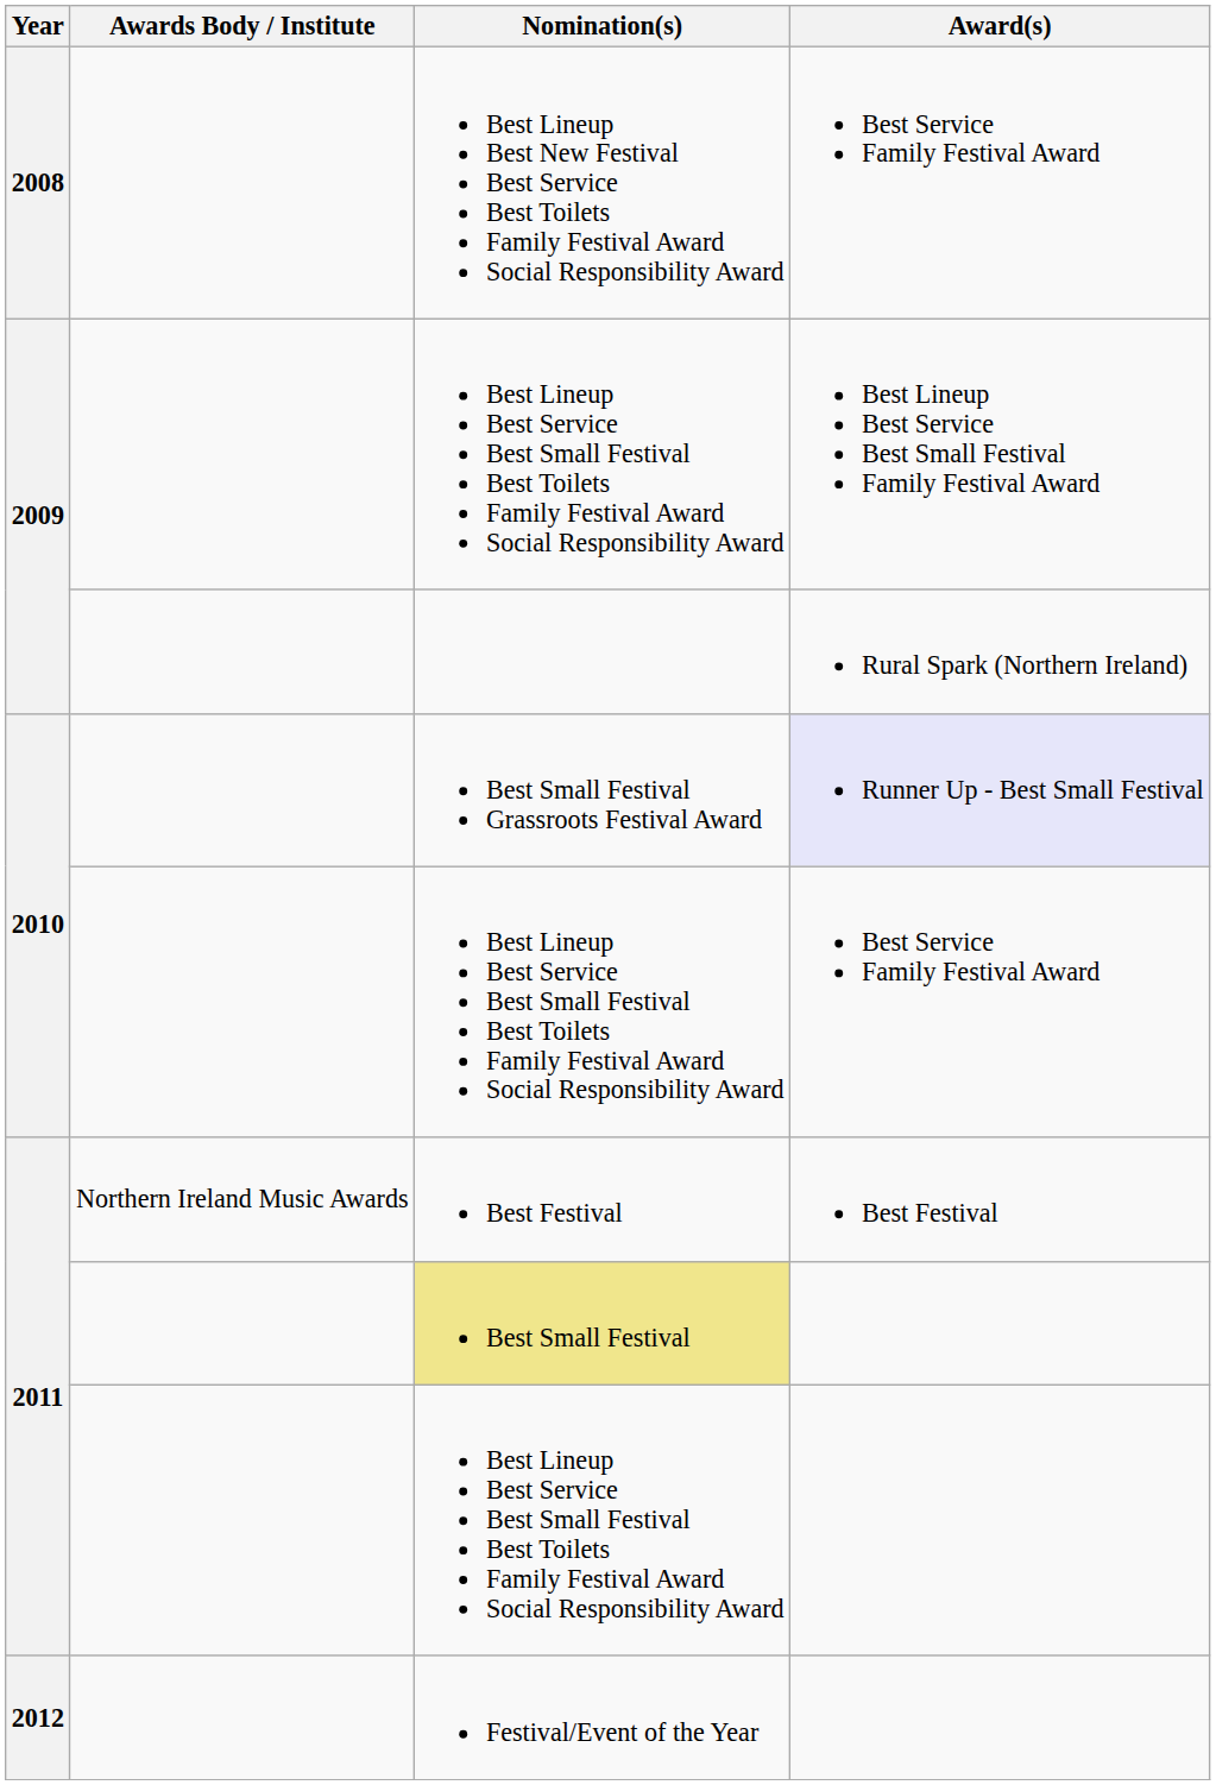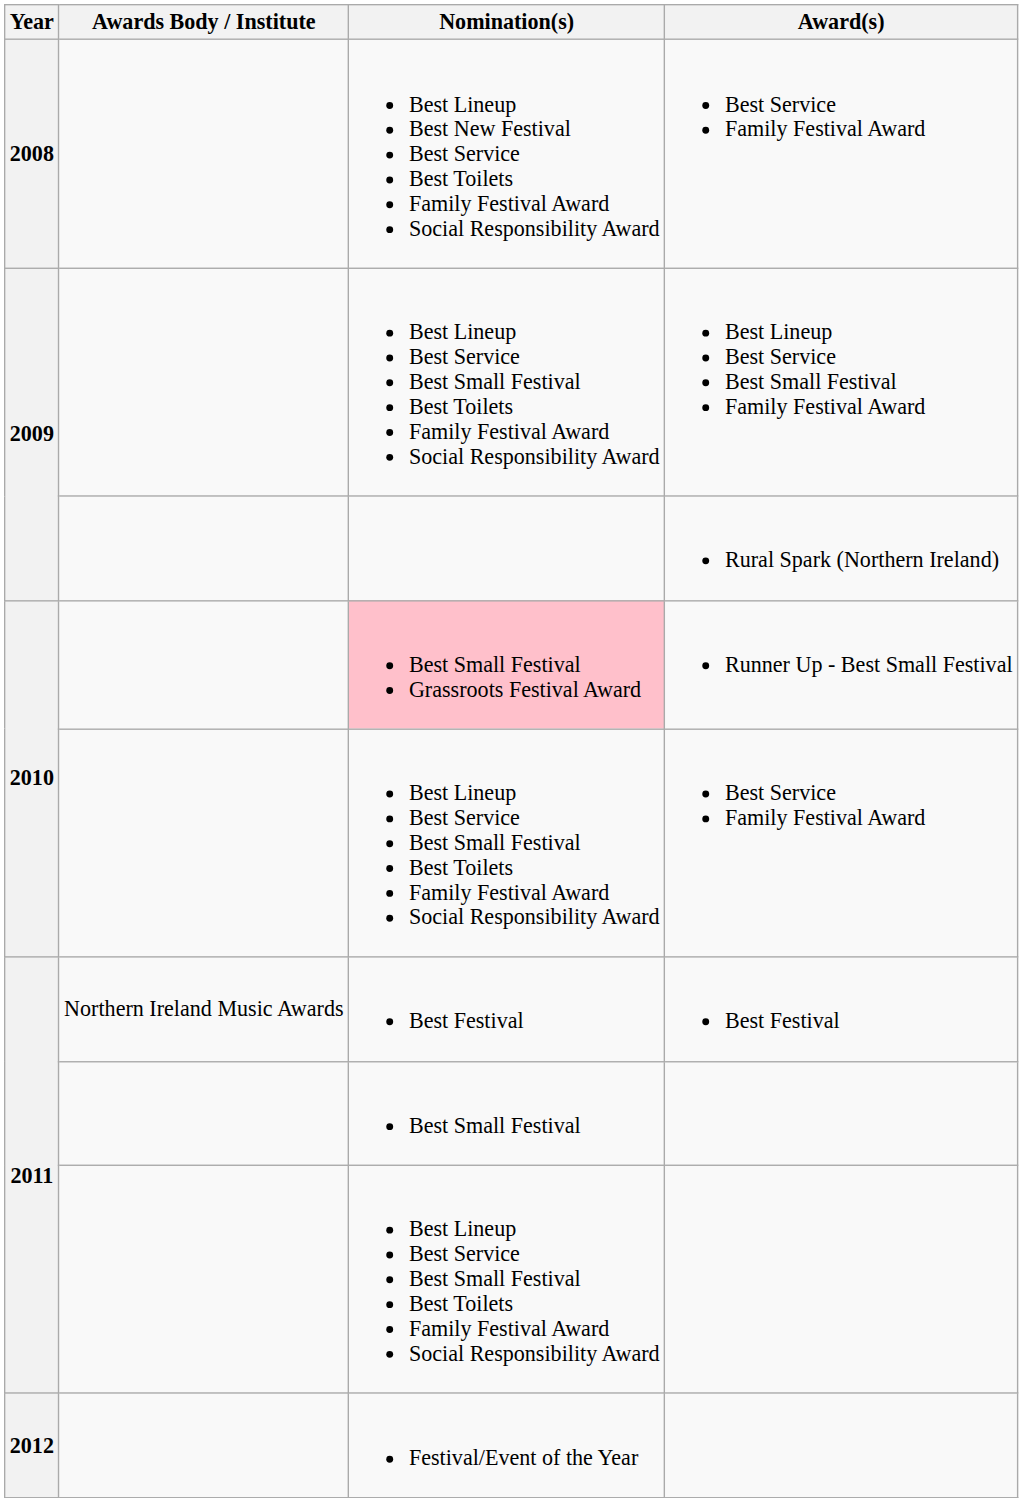Best Small Festival Grassroots Festival Award | Nomination(s): no background -> pink background
Best Small Festival Grassroots Festival Award | Award(s): lavender background -> no background
Best Small Festival | Nomination(s): khaki background -> no background
